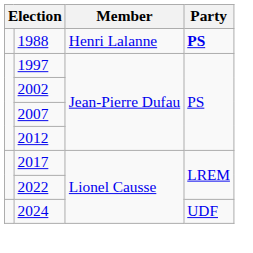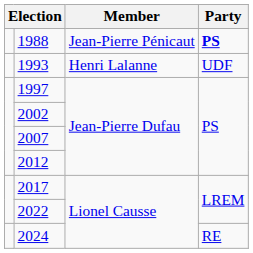1988 | Member: Henri Lalanne -> Jean-Pierre Pénicaut
+ row: 1993 | Henri Lalanne | UDF
2024 | Party: UDF -> RE
